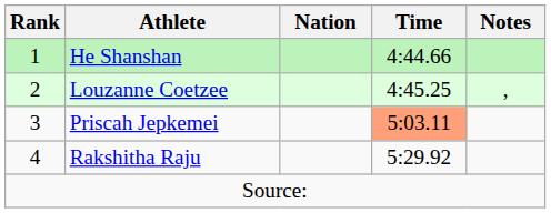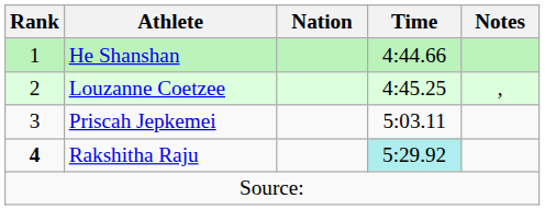Priscah Jepkemei | Time: lightsalmon background -> no background
Rakshitha Raju | Rank: normal -> bold
Rakshitha Raju | Time: no background -> paleturquoise background
